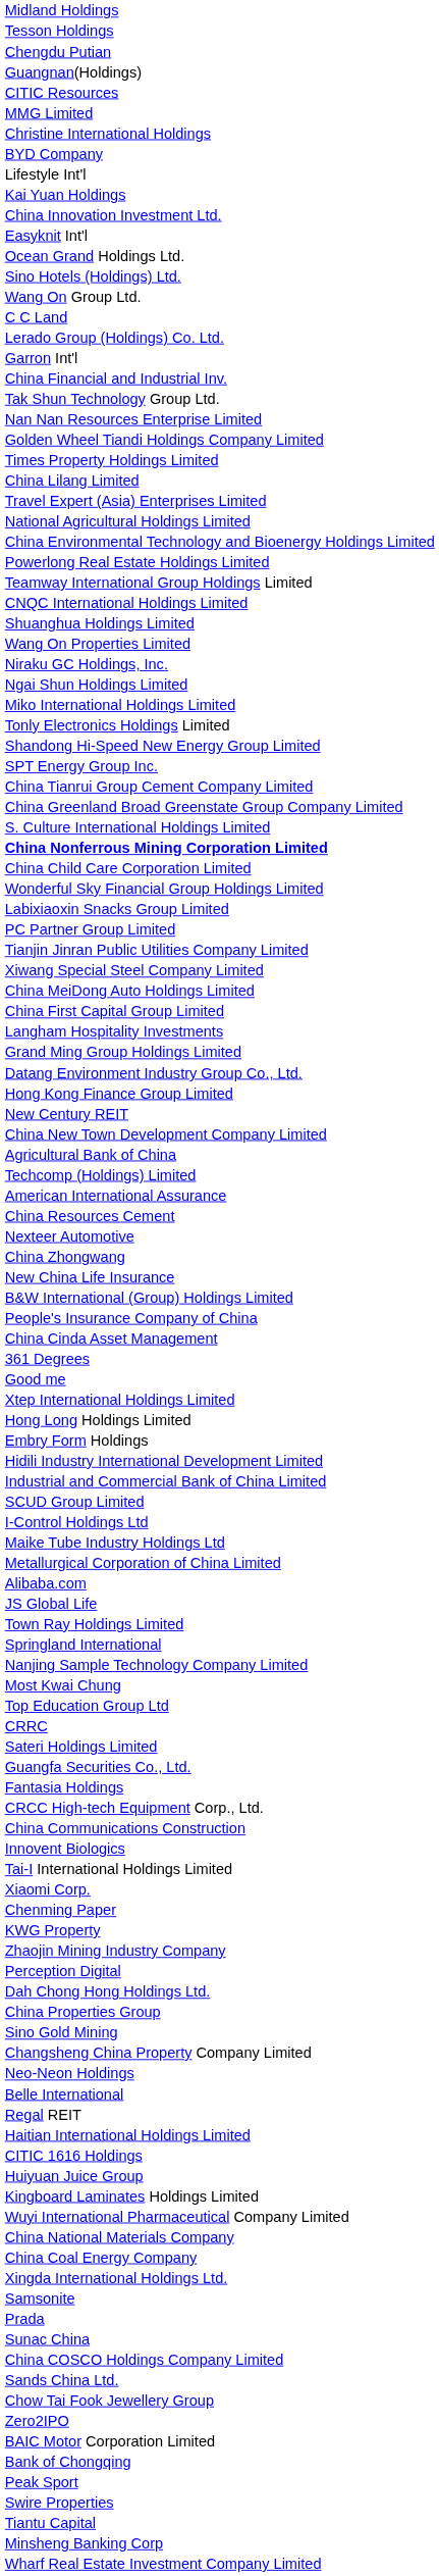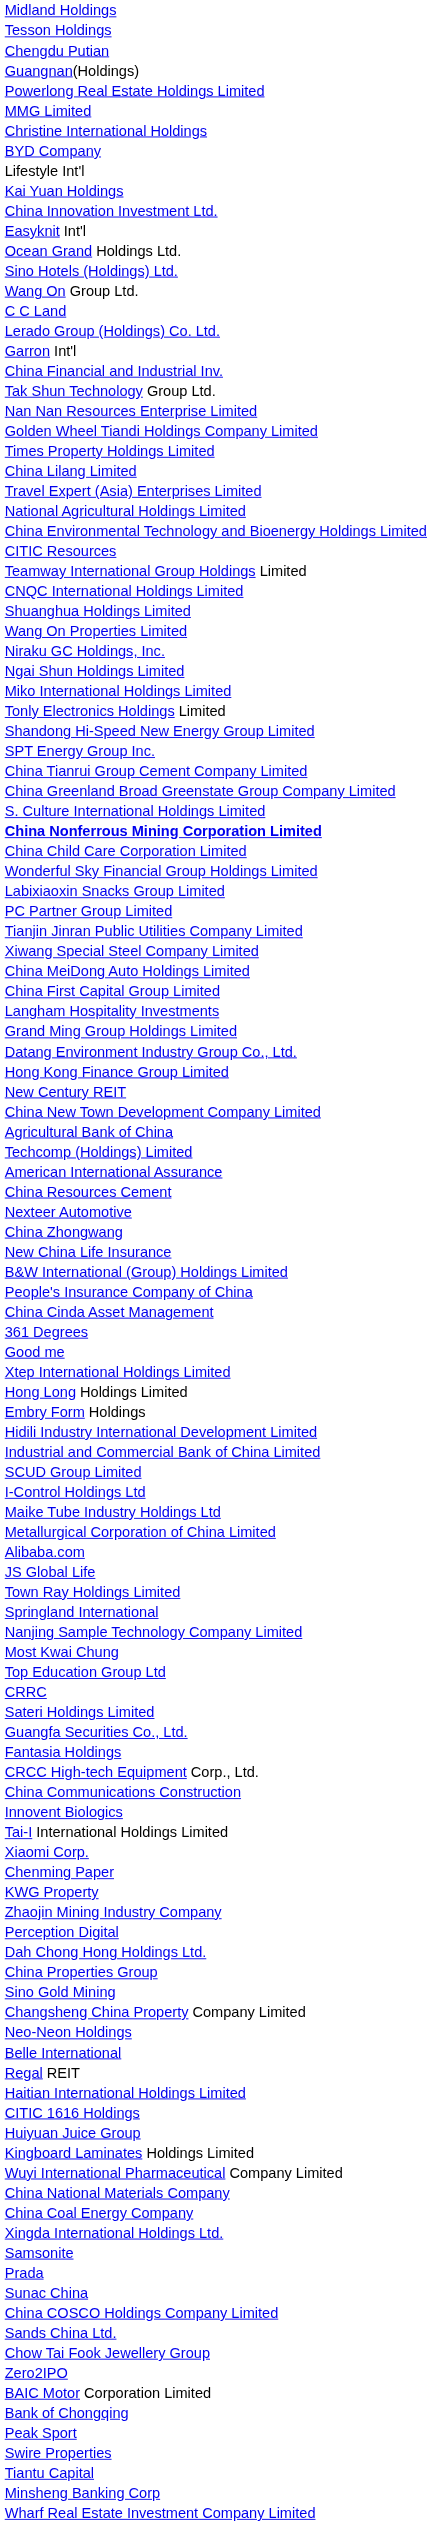row 5 | column 1: CITIC Resources -> Powerlong Real Estate Holdings Limited
row 28 | column 1: Powerlong Real Estate Holdings Limited -> CITIC Resources
